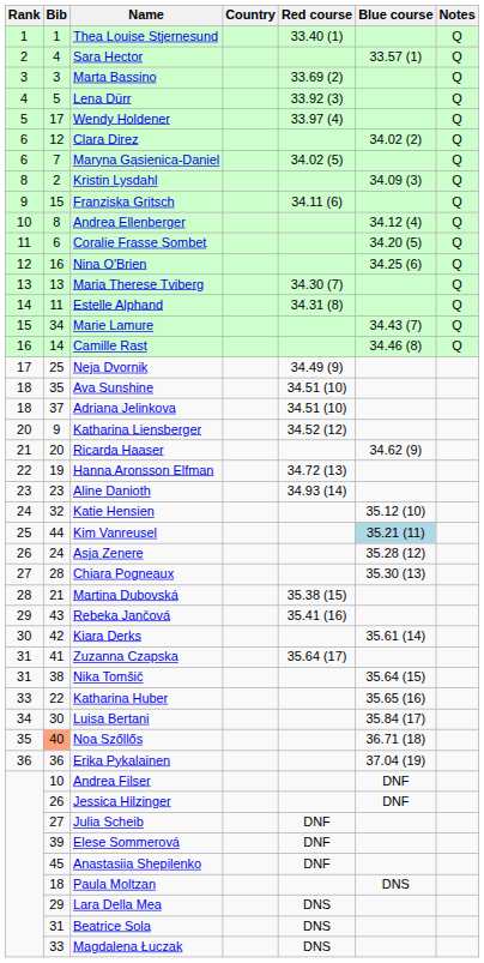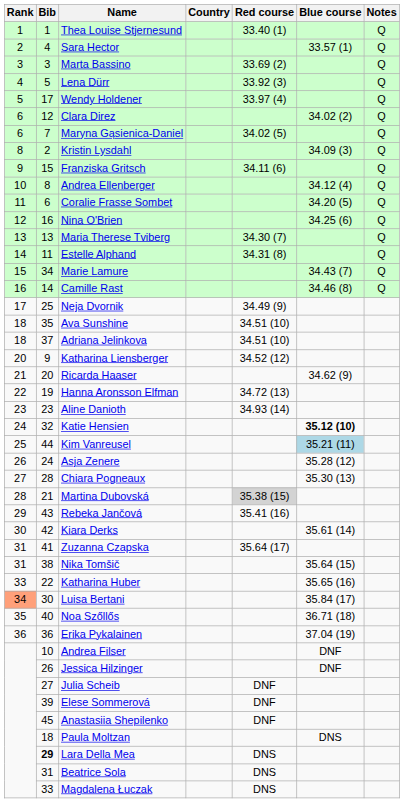Katie Hensien | Blue course: normal -> bold
Martina Dubovská | Red course: no background -> lightgrey background
Luisa Bertani | Rank: no background -> lightsalmon background
Noa Szőllős | Bib: lightsalmon background -> no background
Lara Della Mea | Bib: normal -> bold
